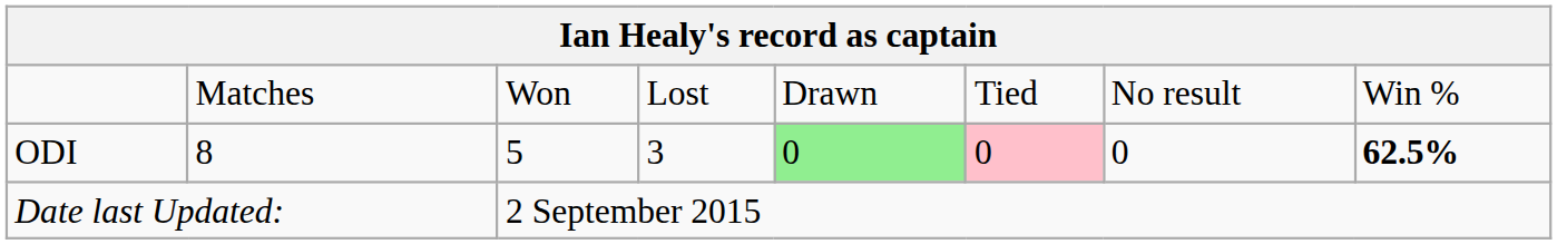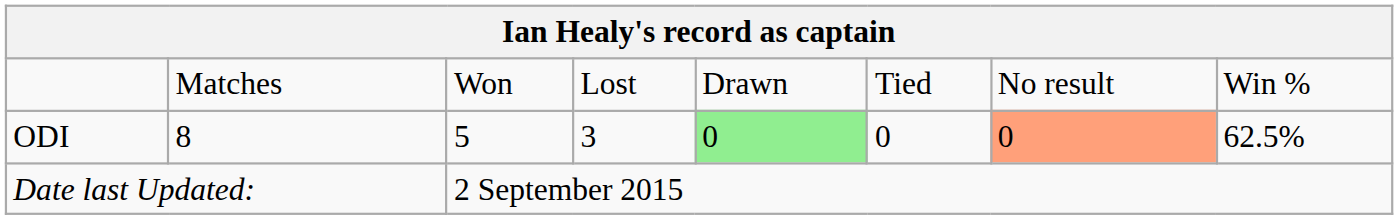ODI | column 6: pink background -> no background
ODI | column 7: no background -> lightsalmon background
ODI | column 8: bold -> normal
